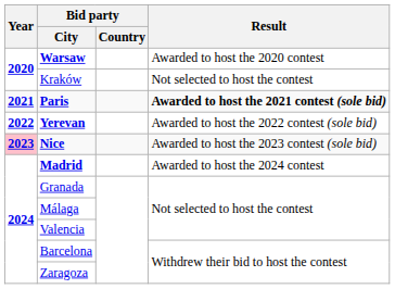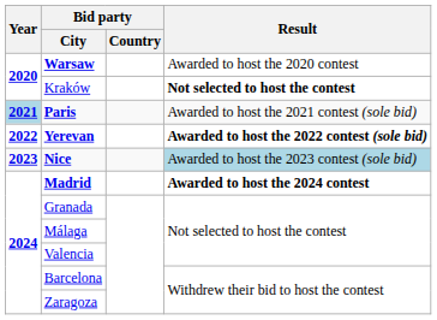Kraków | Result: normal -> bold
Paris | Year: no background -> lightblue background
Paris | Result: bold -> normal
Yerevan | Result: normal -> bold
Nice | Year: pink background -> no background
Nice | Result: no background -> lightblue background
Madrid | Result: normal -> bold
